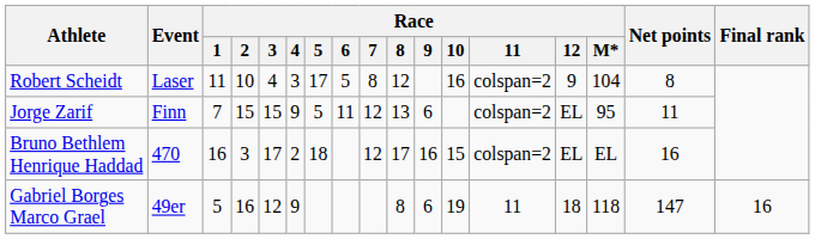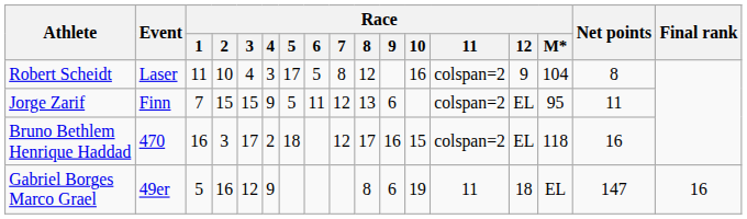Bruno Bethlem Henrique Haddad | Race / M*: EL -> 118
Gabriel Borges Marco Grael | Race / M*: 118 -> EL
